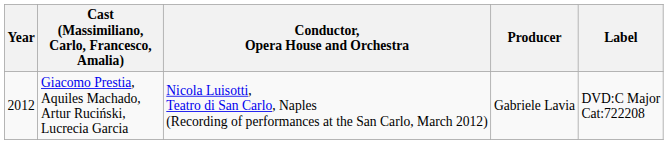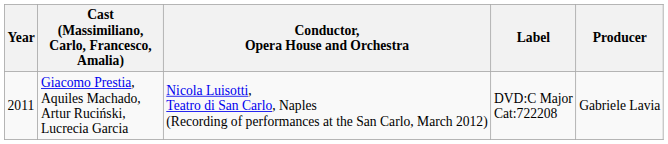columns swapped: Producer <-> Label
row 2 | Year: 2012 -> 2011
